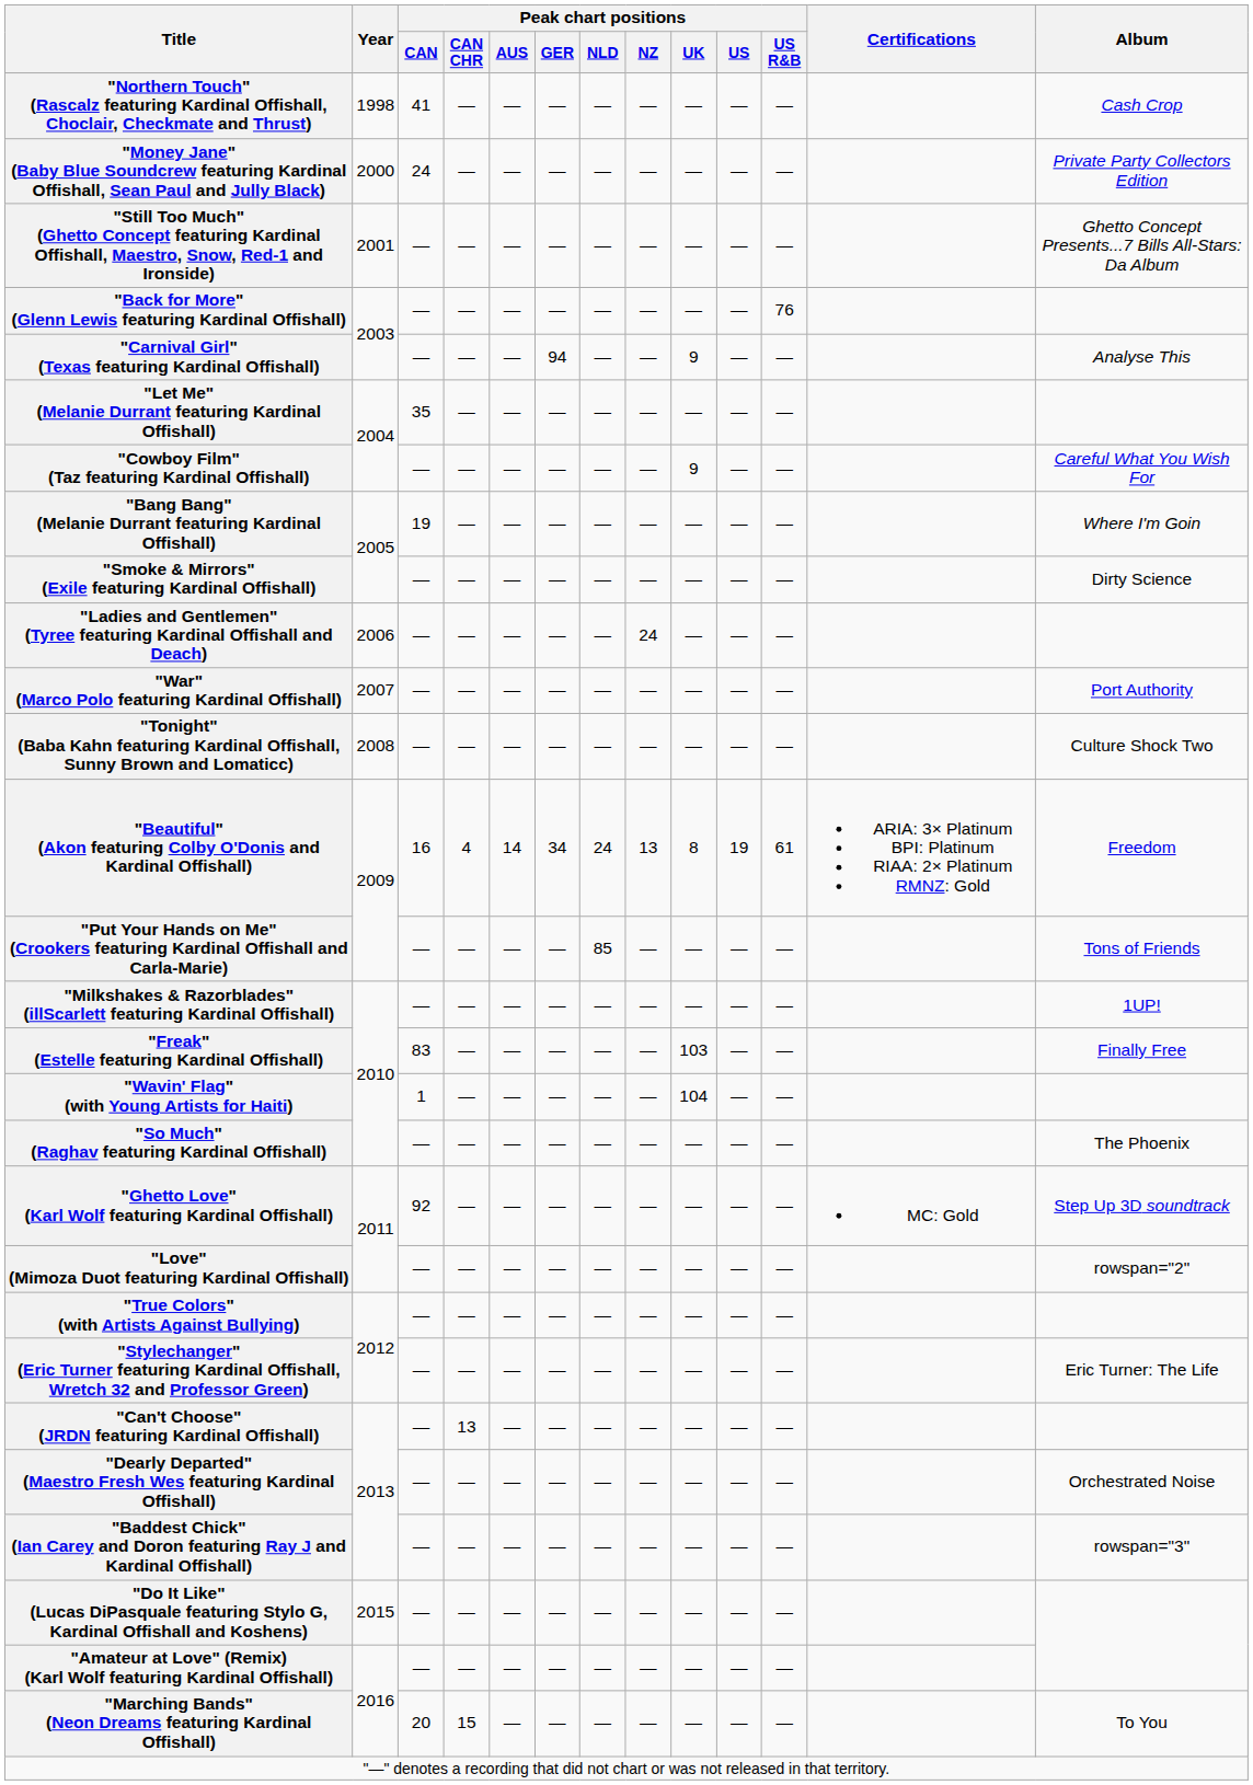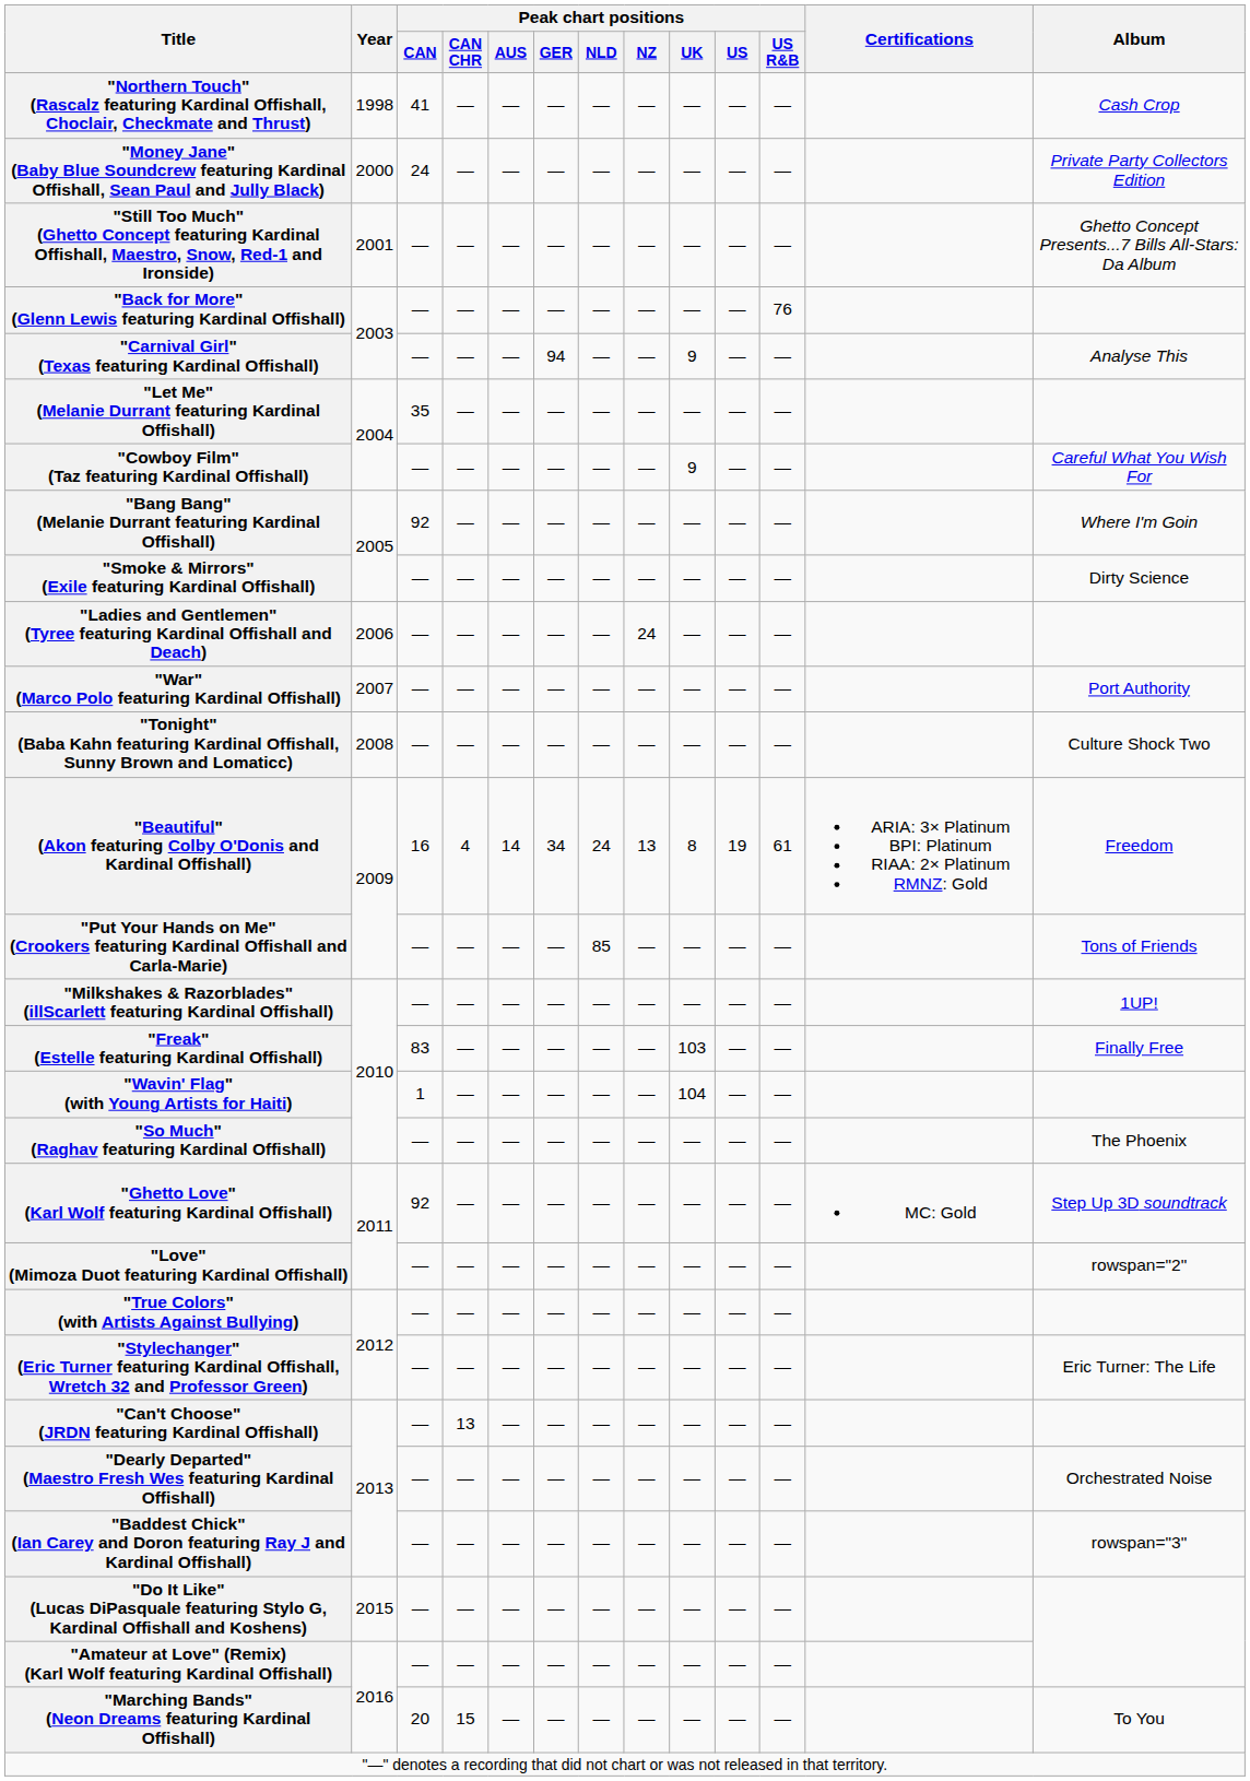"Bang Bang" (Melanie Durrant featuring Kardinal Offishall) | Peak chart positions / CAN: 19 -> 92
